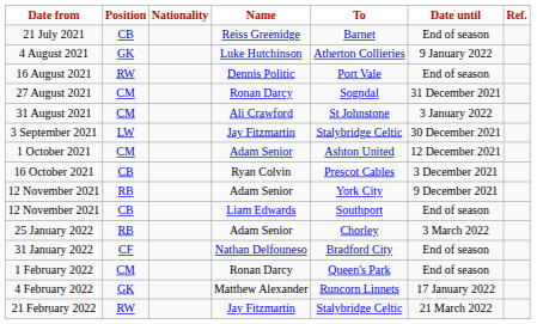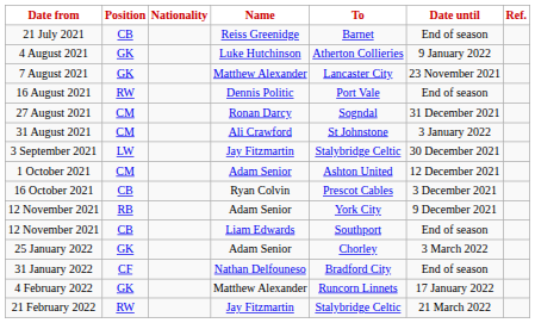+ row: 7 August 2021 | GK | Matthew Alexander | Lancaster City | 23 November 2021
25 January 2022 | Position: RB -> GK
- row: 1 February 2022 | CM | Ronan Darcy | Queen's Park | End of season
